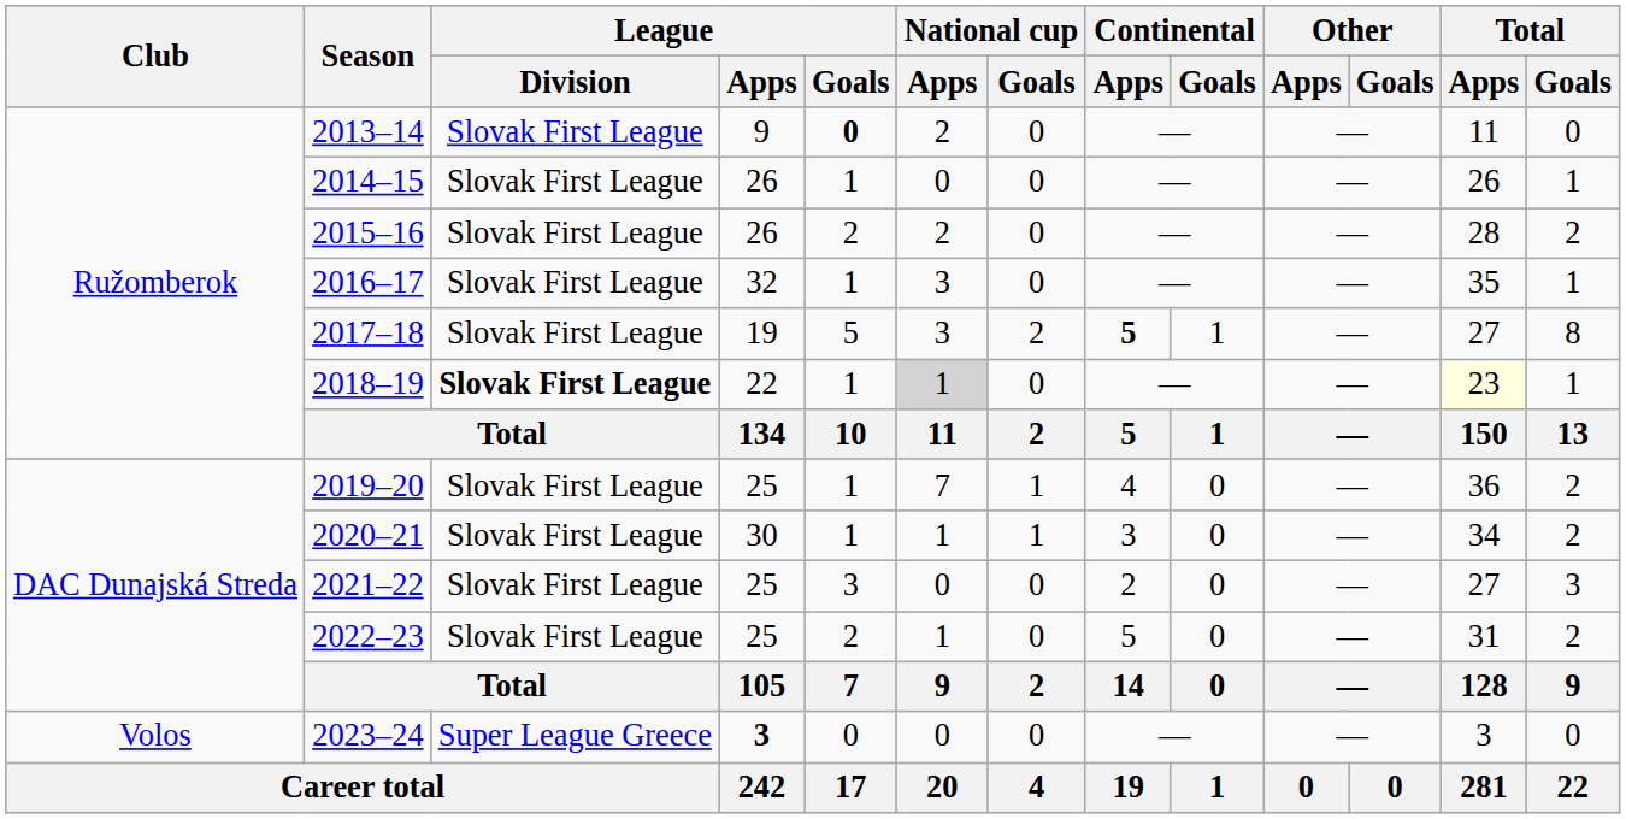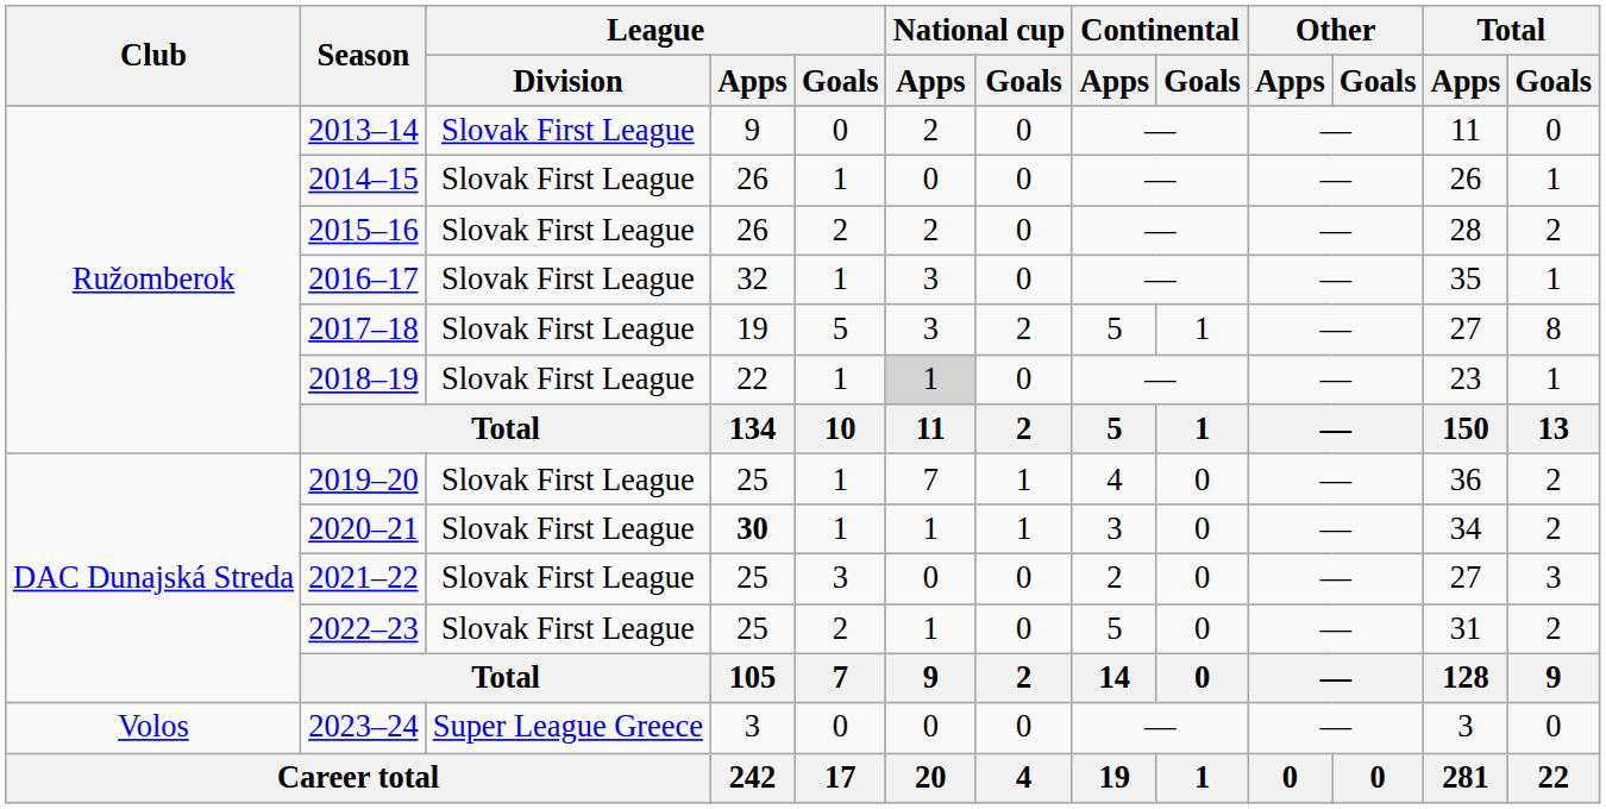2013–14 | League / Goals: bold -> normal
2017–18 | Continental / Apps: bold -> normal
2018–19 | League / Division: bold -> normal
2018–19 | Total / Apps: lightyellow background -> no background
2020–21 | League / Apps: normal -> bold
2023–24 | League / Apps: bold -> normal
